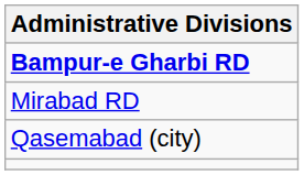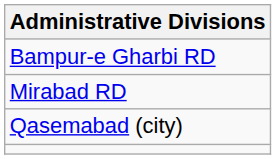row 2 | column 1: bold -> normal
